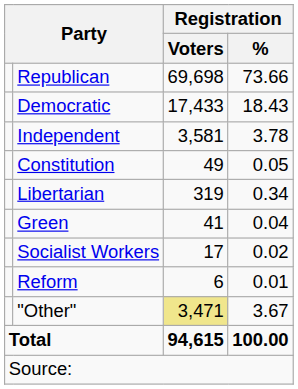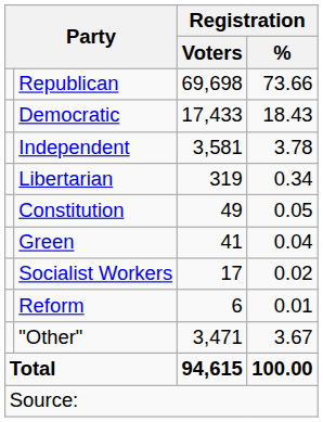rows swapped: Libertarian <-> Constitution
"Other" | Registration / Voters: khaki background -> no background
